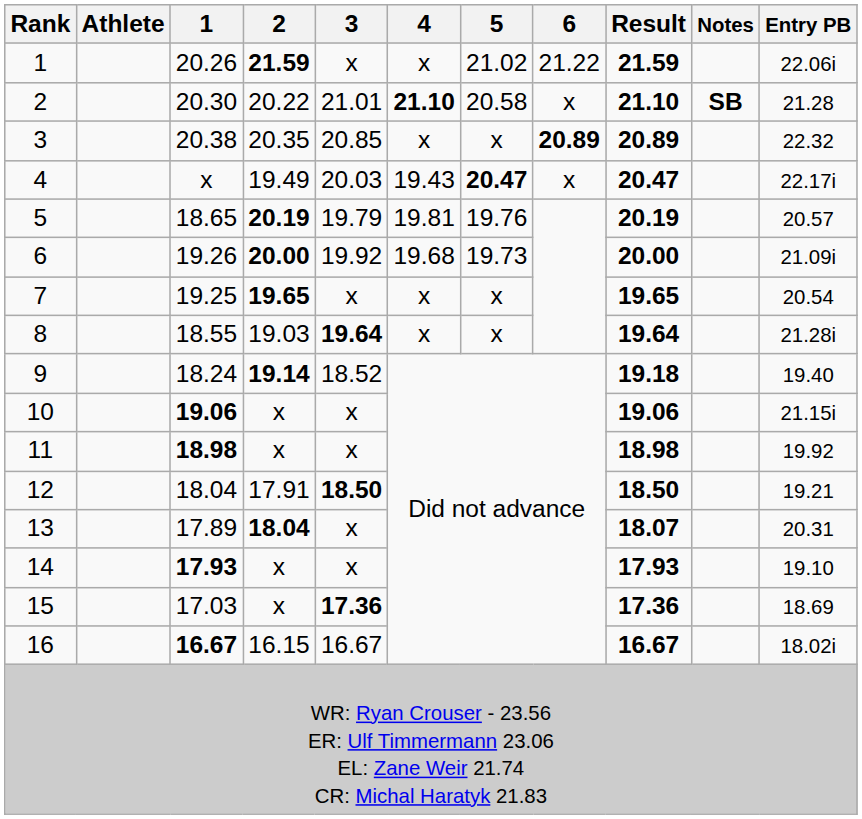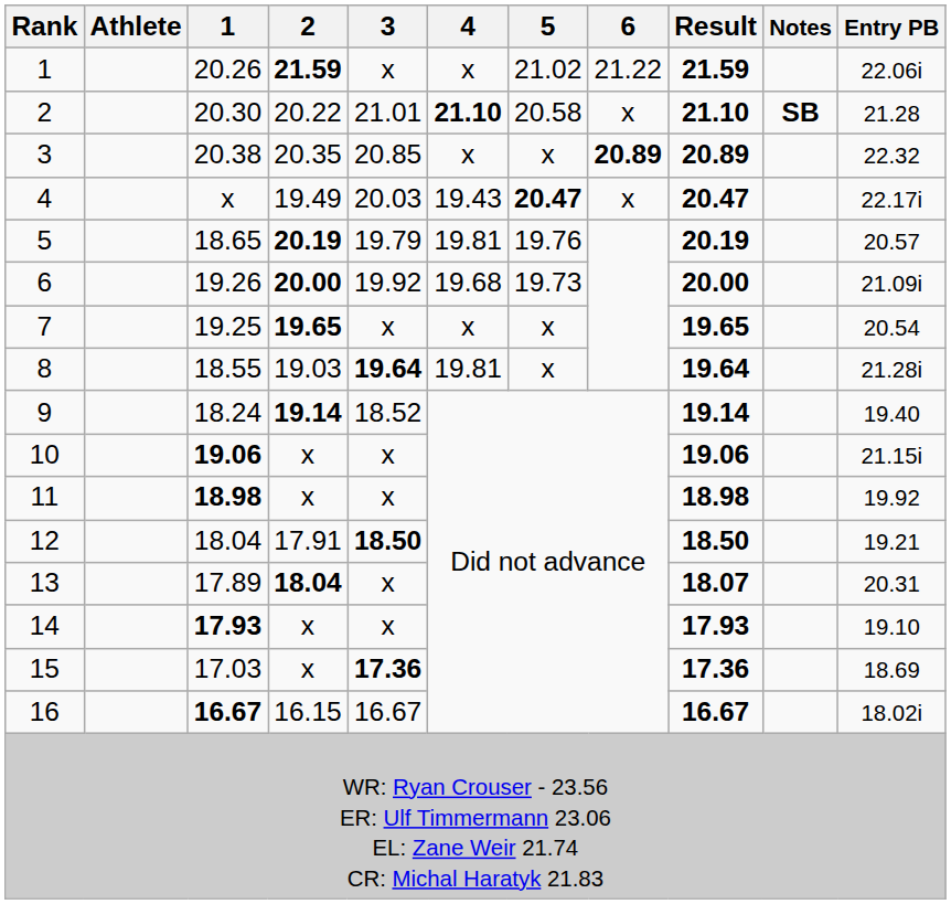8 | 4: x -> 19.81
9 | Result: 19.18 -> 19.14
